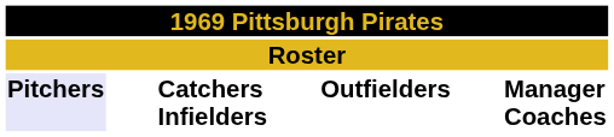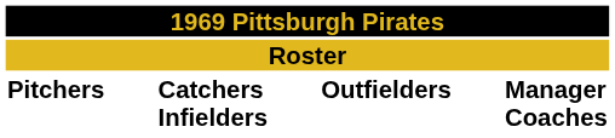Pitchers | column 1: lavender background -> no background
